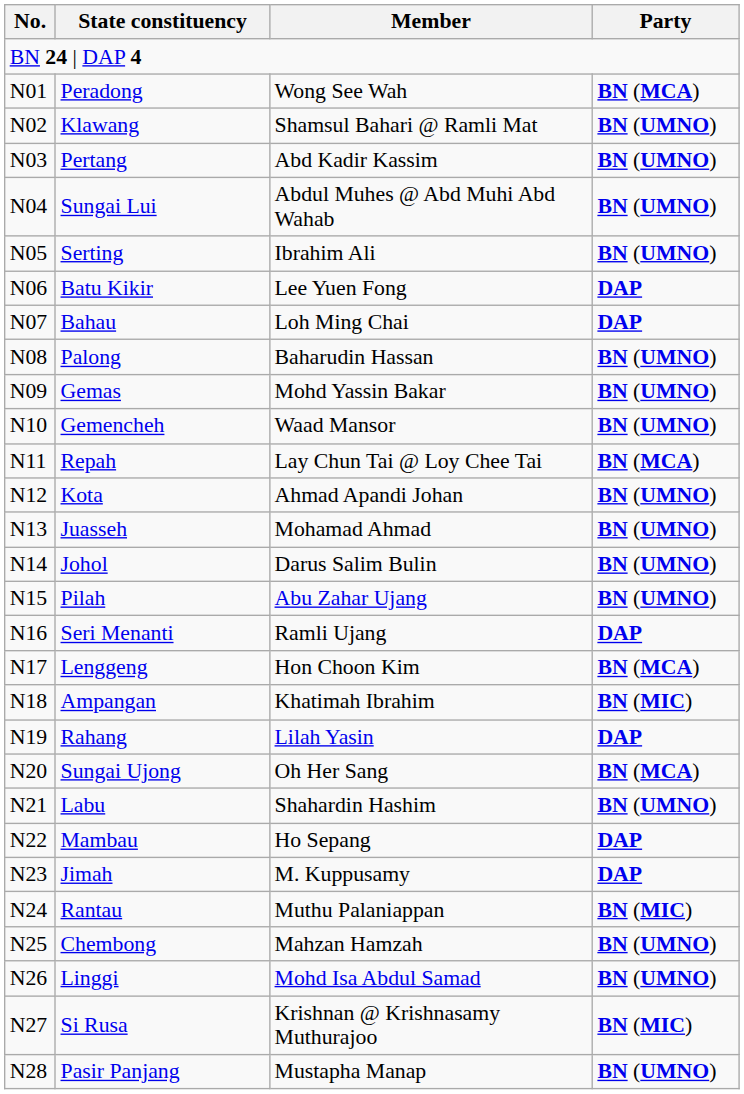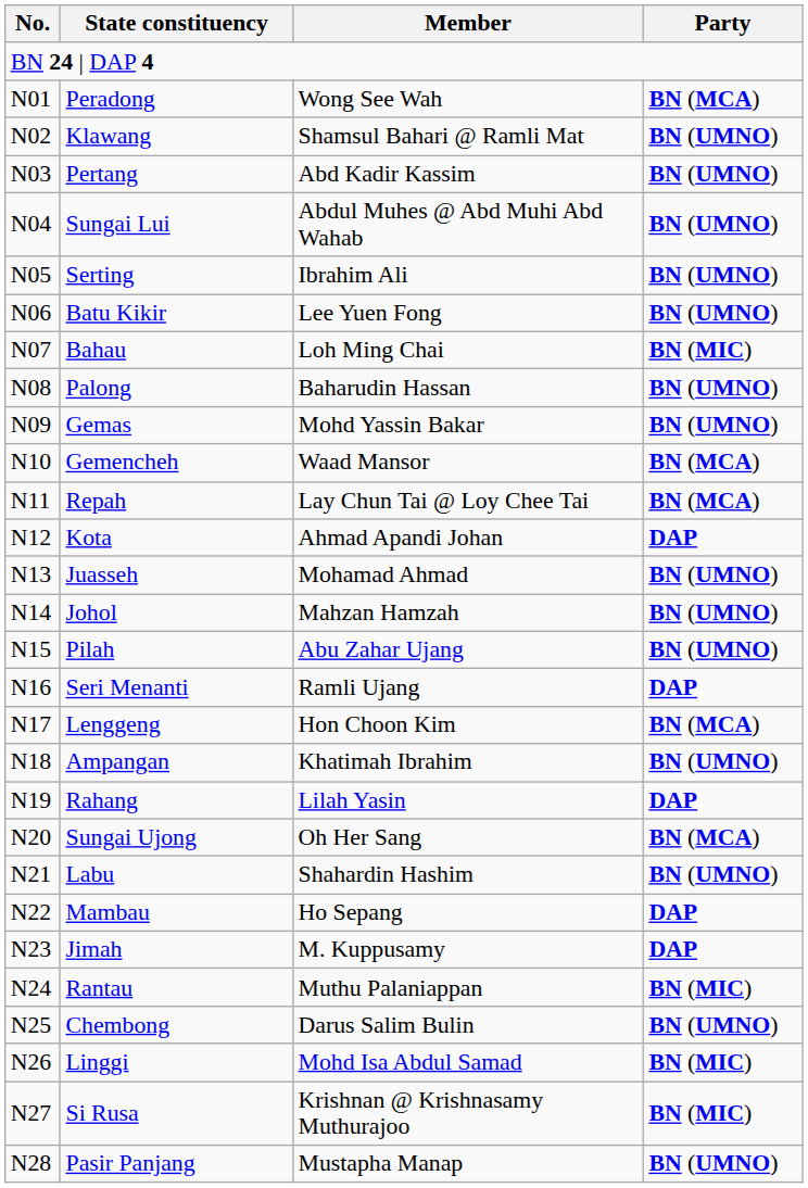Batu Kikir | Party: DAP -> BN (UMNO)
Bahau | Party: DAP -> BN (MIC)
Gemencheh | Party: BN (UMNO) -> BN (MCA)
Kota | Party: BN (UMNO) -> DAP
Johol | Member: Darus Salim Bulin -> Mahzan Hamzah
Ampangan | Party: BN (MIC) -> BN (UMNO)
Chembong | Member: Mahzan Hamzah -> Darus Salim Bulin
Linggi | Party: BN (UMNO) -> BN (MIC)
